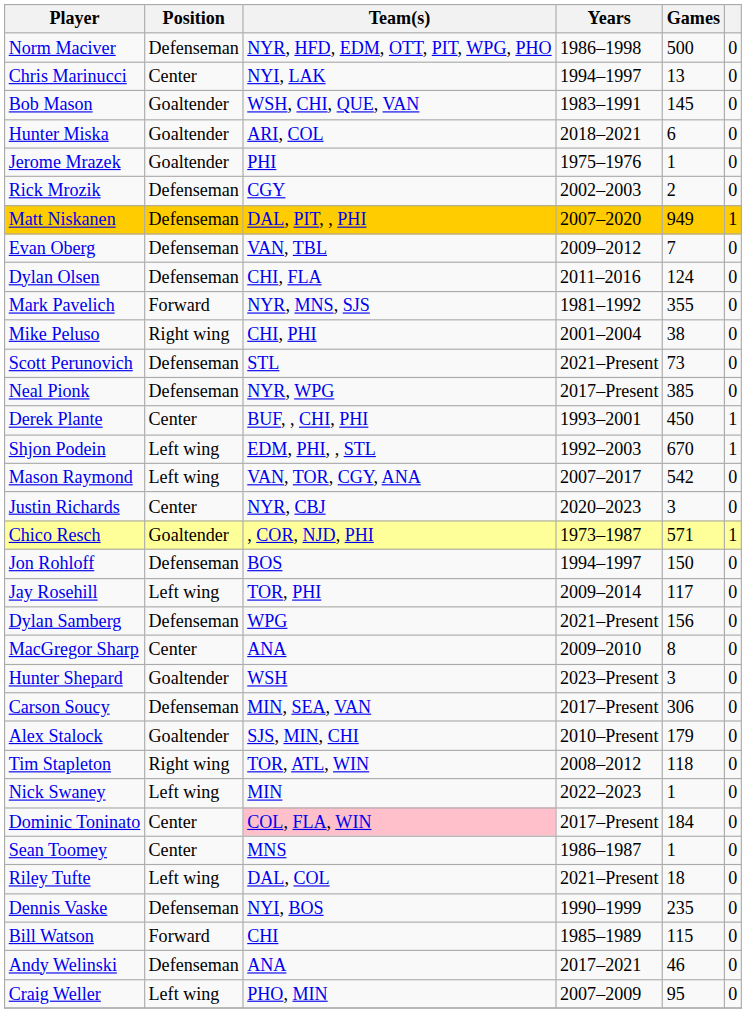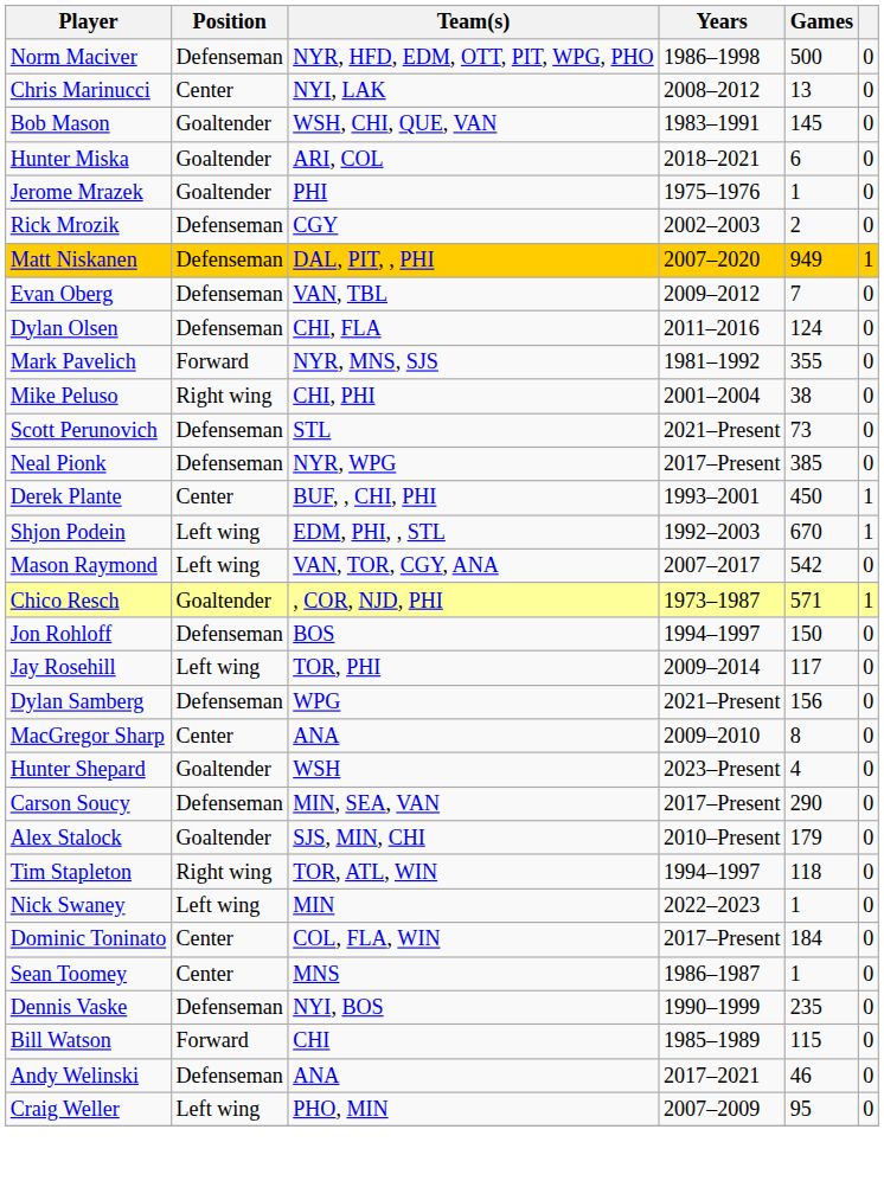Chris Marinucci | Years: 1994–1997 -> 2008–2012
- row: Justin Richards | Center | NYR, CBJ | 2020–2023 | 3 | 0
Hunter Shepard | Games: 3 -> 4
Carson Soucy | Games: 306 -> 290
Tim Stapleton | Years: 2008–2012 -> 1994–1997
Dominic Toninato | Team(s): pink background -> no background
- row: Riley Tufte | Left wing | DAL, COL | 2021–Present | 18 | 0
